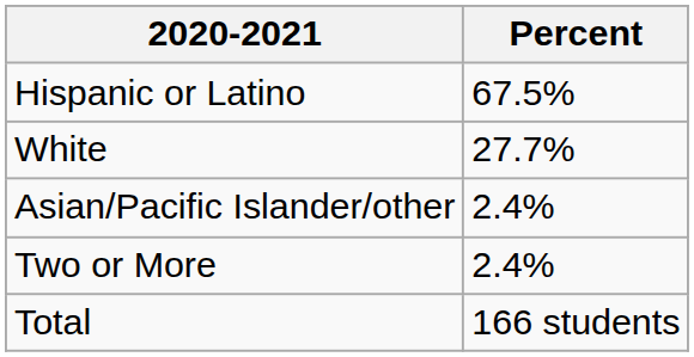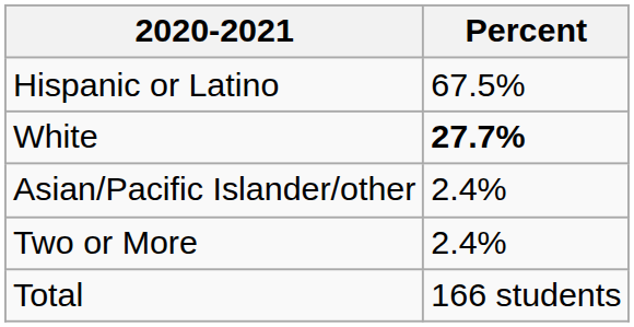White | Percent: normal -> bold
